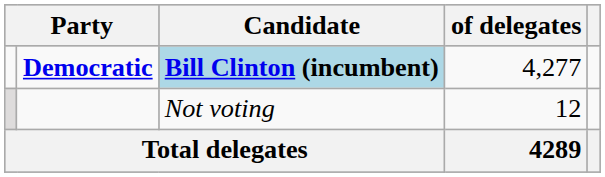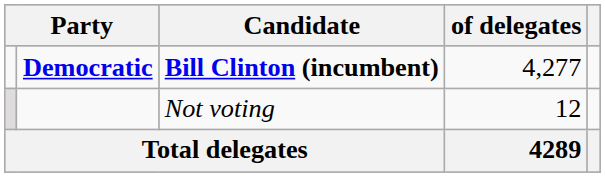Democratic | Candidate: lightblue background -> no background
